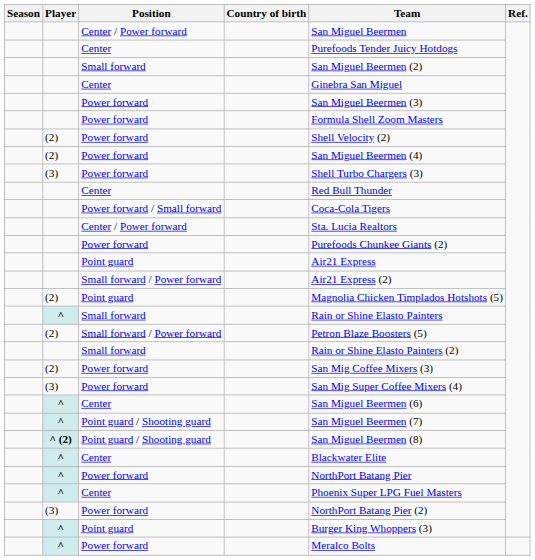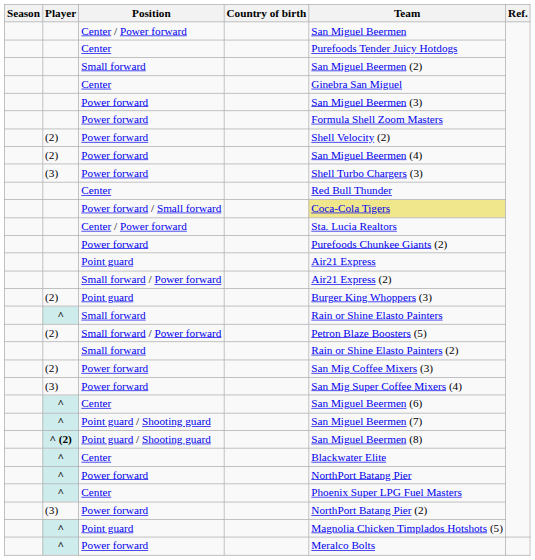Power forward / Small forward | Team: no background -> khaki background
(2) / Point guard | Team: Magnolia Chicken Timplados Hotshots (5) -> Burger King Whoppers (3)
^ / Point guard | Team: Burger King Whoppers (3) -> Magnolia Chicken Timplados Hotshots (5)
